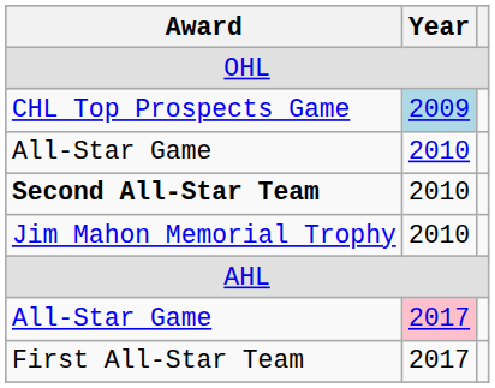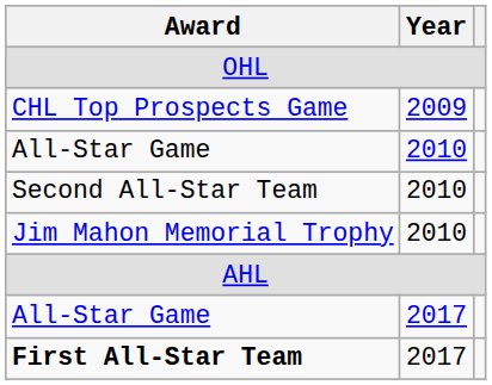CHL Top Prospects Game | Year: lightblue background -> no background
Second All-Star Team | Award: bold -> normal
All-Star Game / 2017 | Year: pink background -> no background
First All-Star Team | Award: normal -> bold
